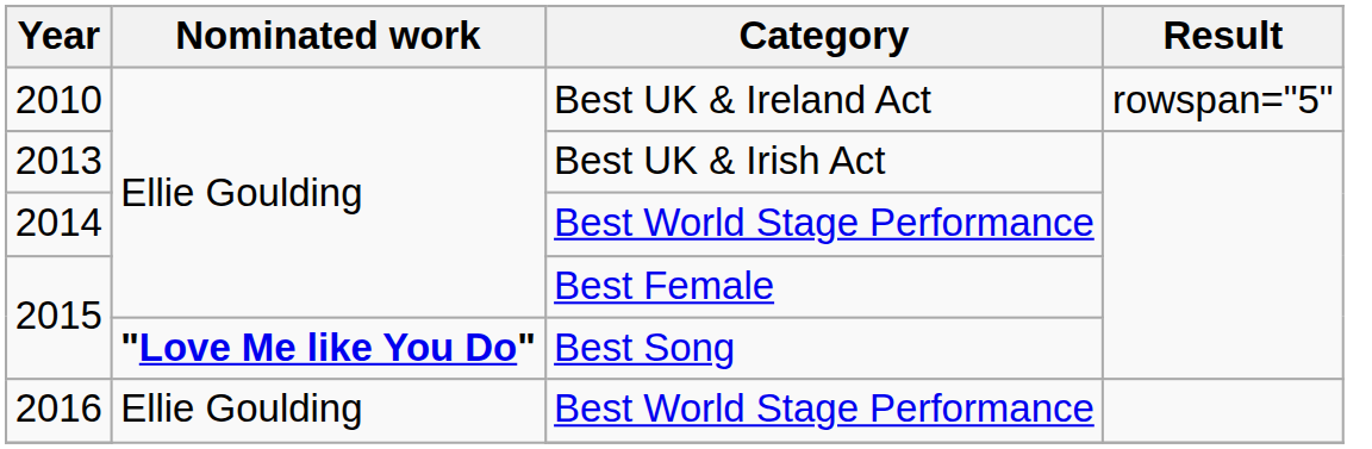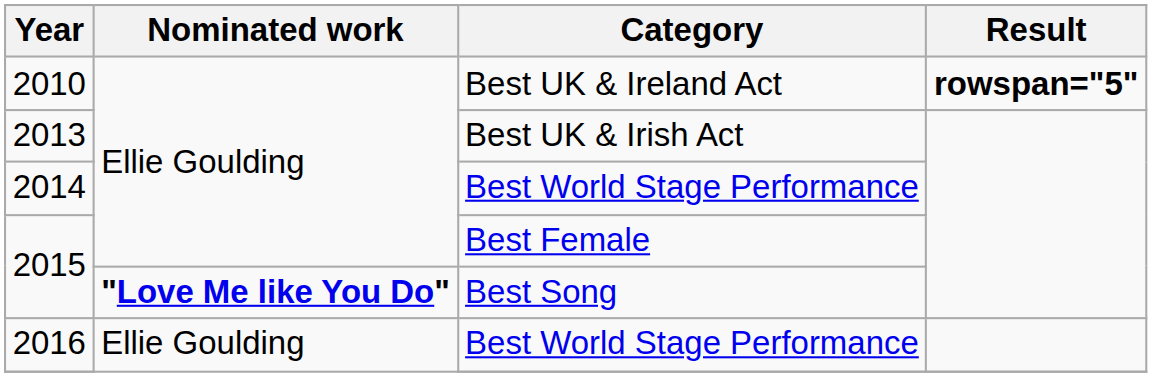2010 | Result: normal -> bold
